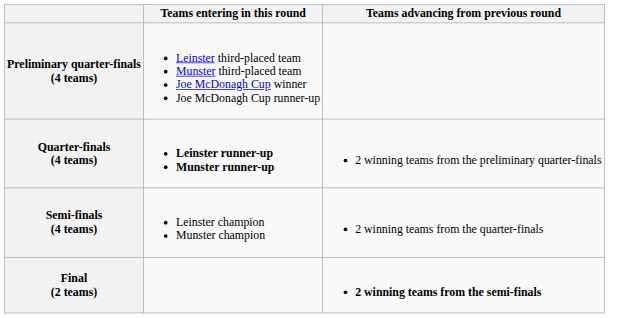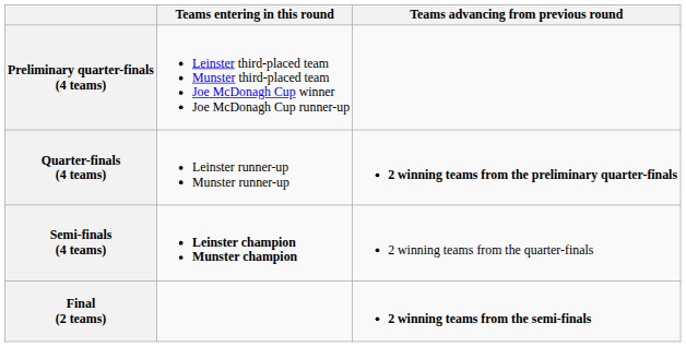Quarter-finals (4 teams) | Teams entering in this round: bold -> normal
Quarter-finals (4 teams) | Teams advancing from previous round: normal -> bold
Semi-finals (4 teams) | Teams entering in this round: normal -> bold
